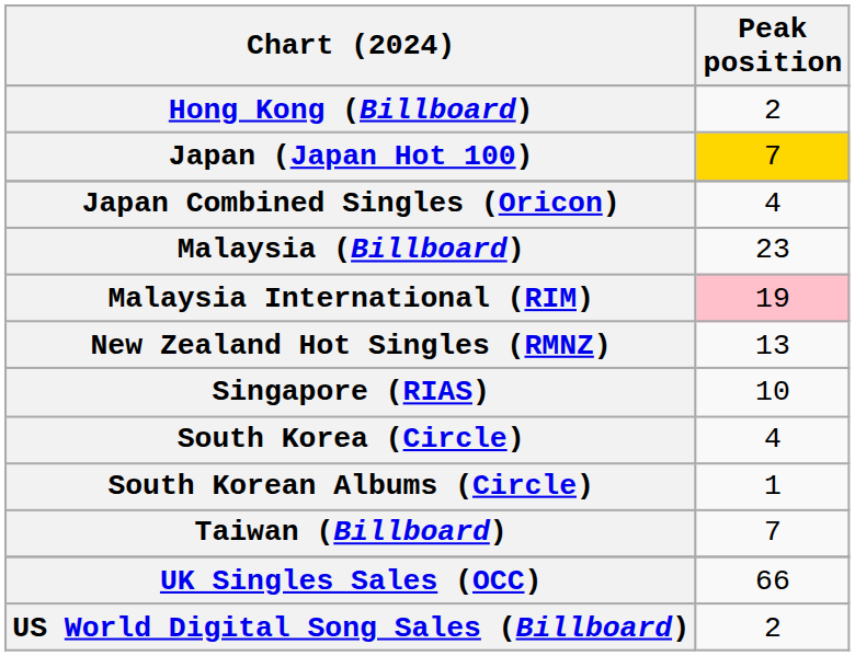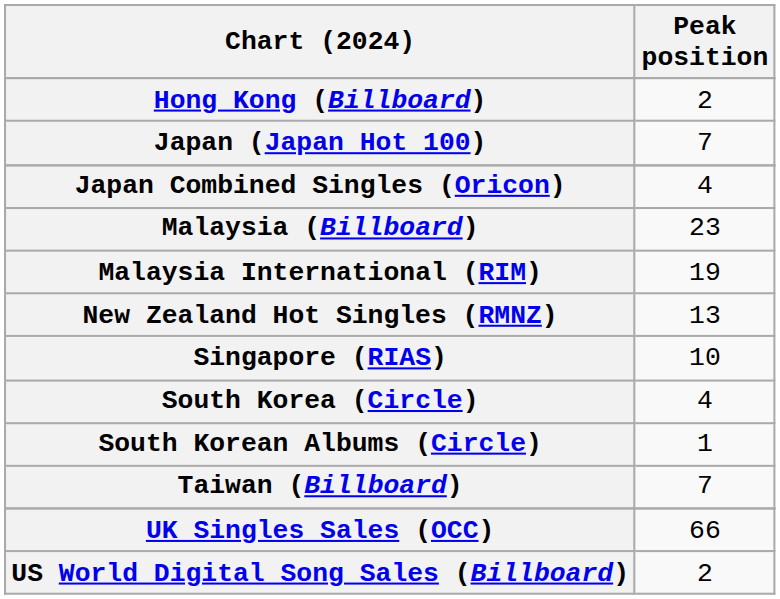Japan (Japan Hot 100) | Peak position: gold background -> no background
Malaysia International (RIM) | Peak position: pink background -> no background
